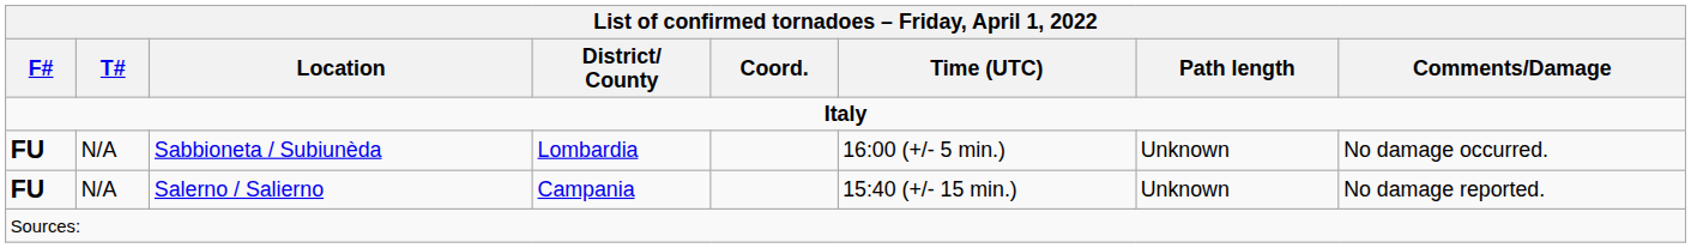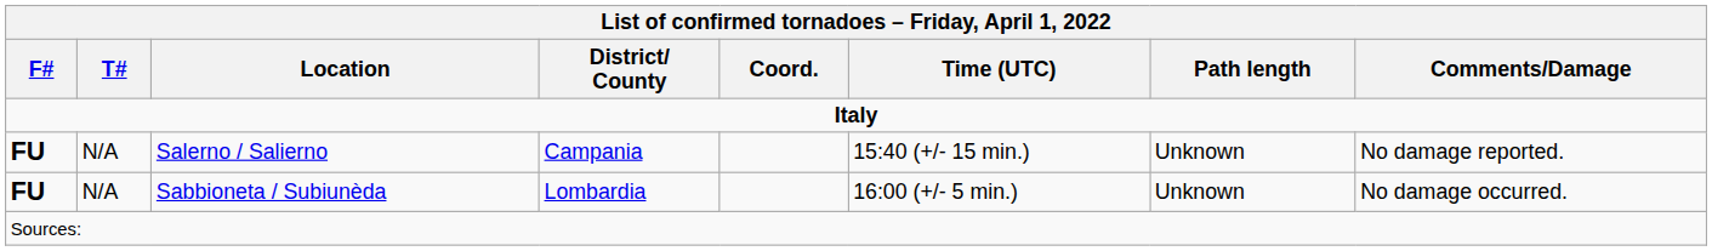rows swapped: Salerno / Salierno <-> Sabbioneta / Subiunèda
